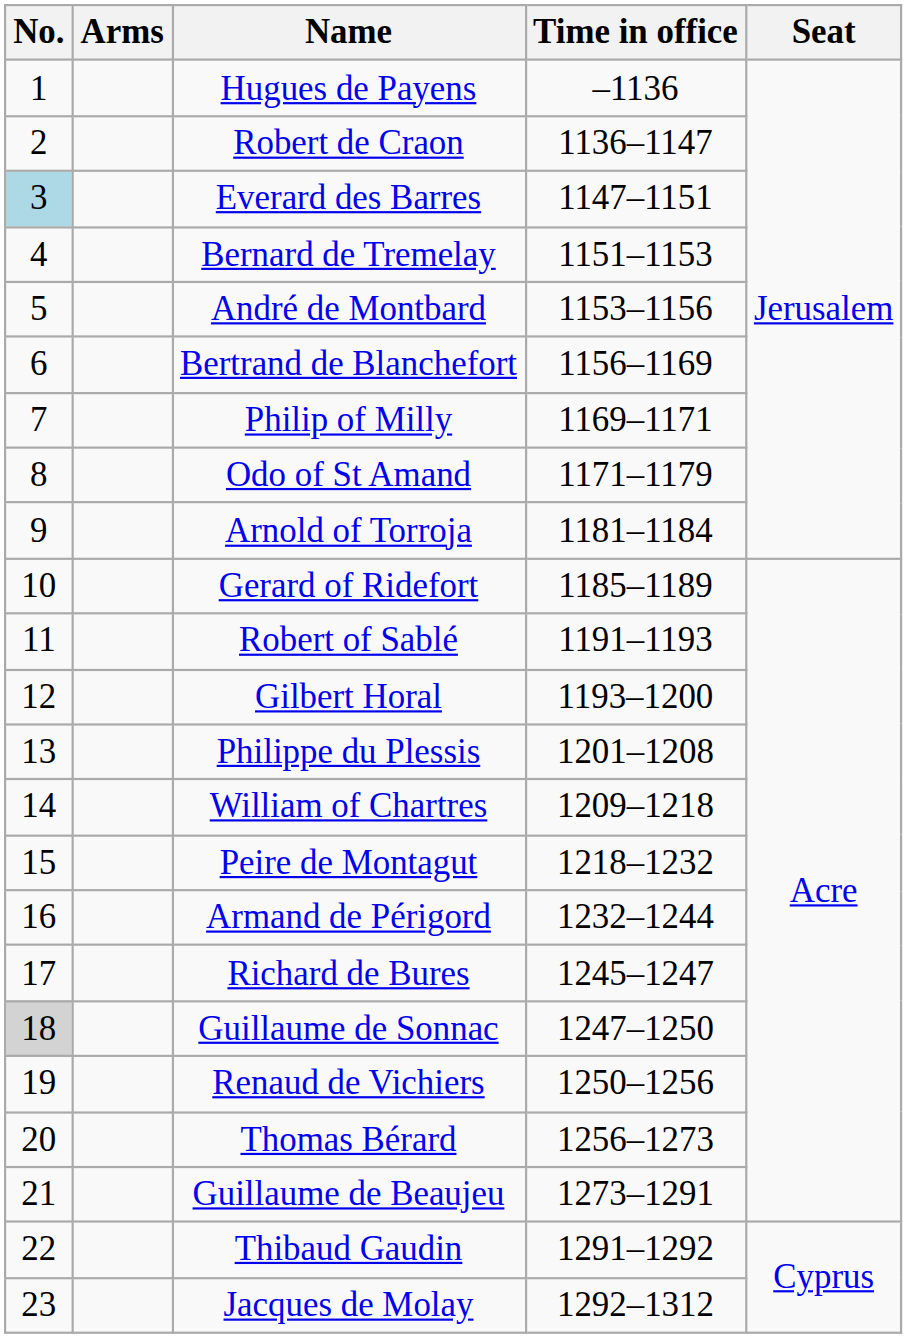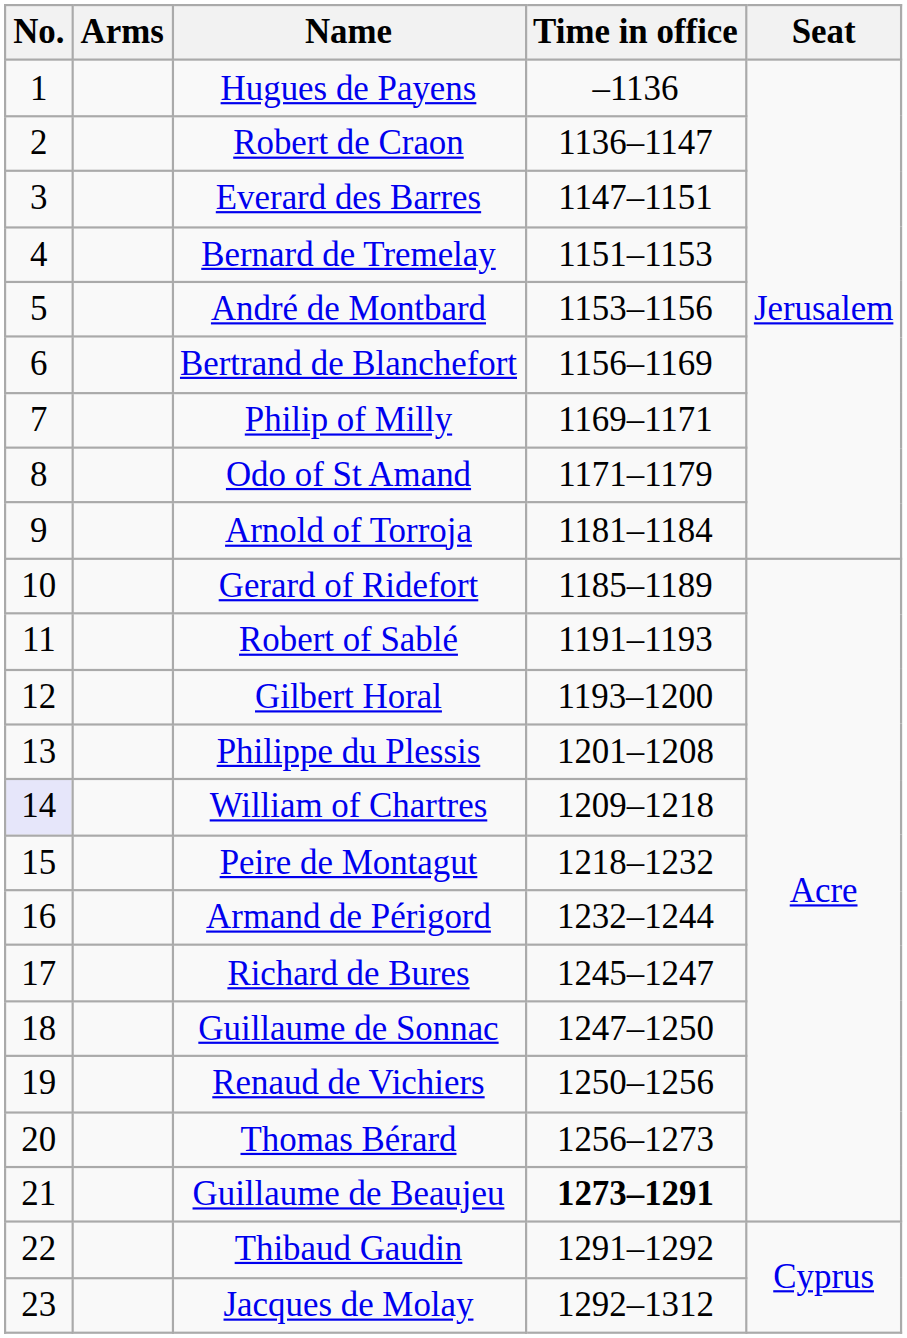Everard des Barres | No.: lightblue background -> no background
William of Chartres | No.: no background -> lavender background
Guillaume de Sonnac | No.: lightgrey background -> no background
Guillaume de Beaujeu | Time in office: normal -> bold
